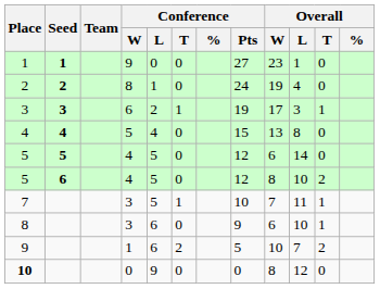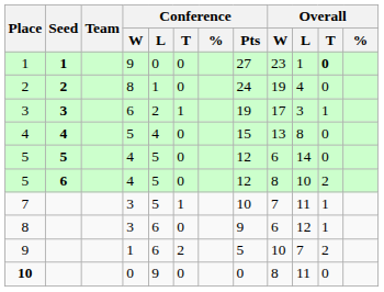row 3 | Overall / T: normal -> bold
row 10 | Overall / L: 10 -> 12
row 12 | Overall / L: 12 -> 11
